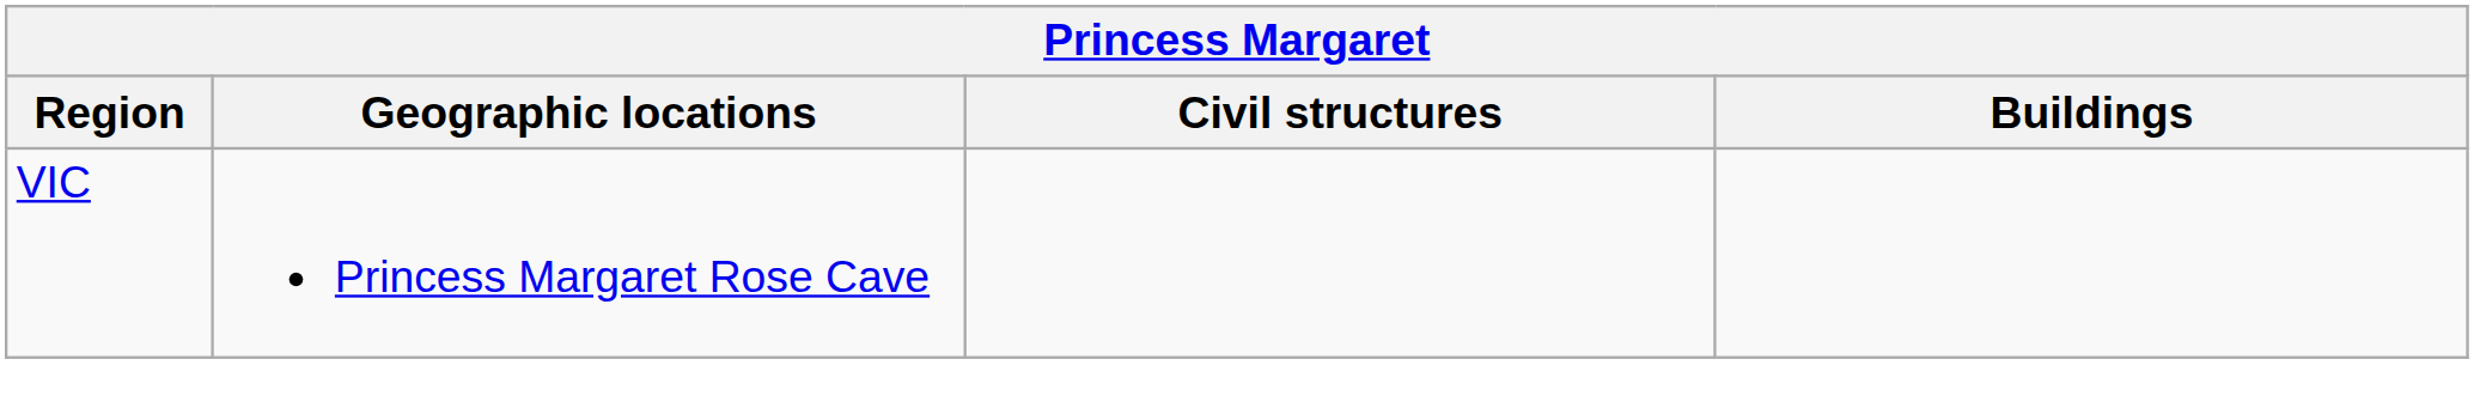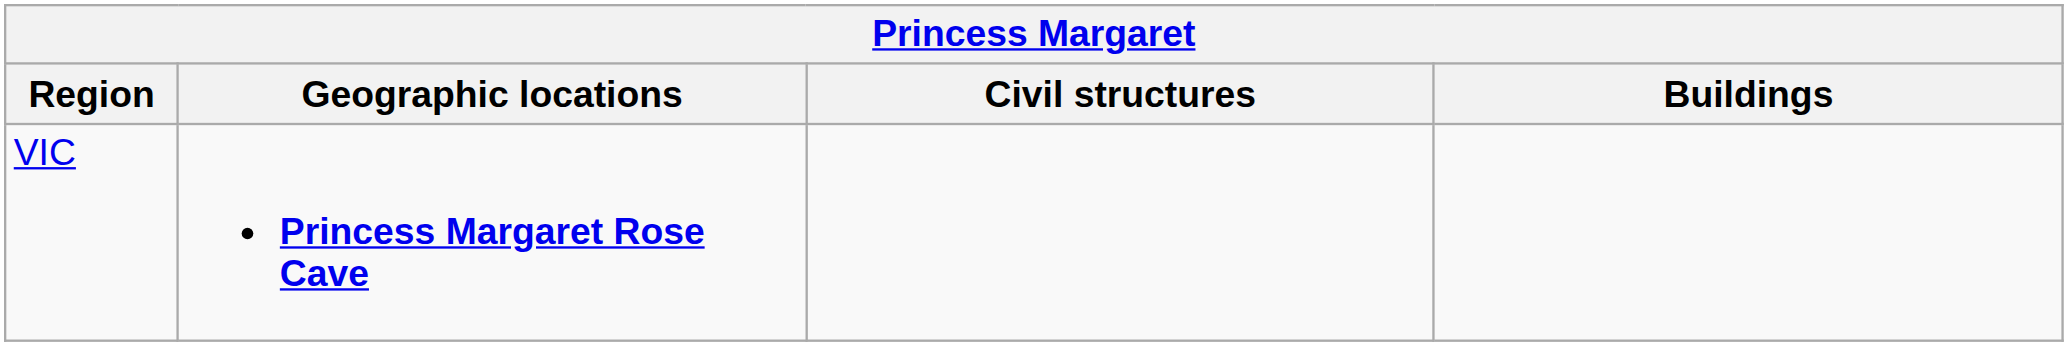VIC | Geographic locations: normal -> bold
